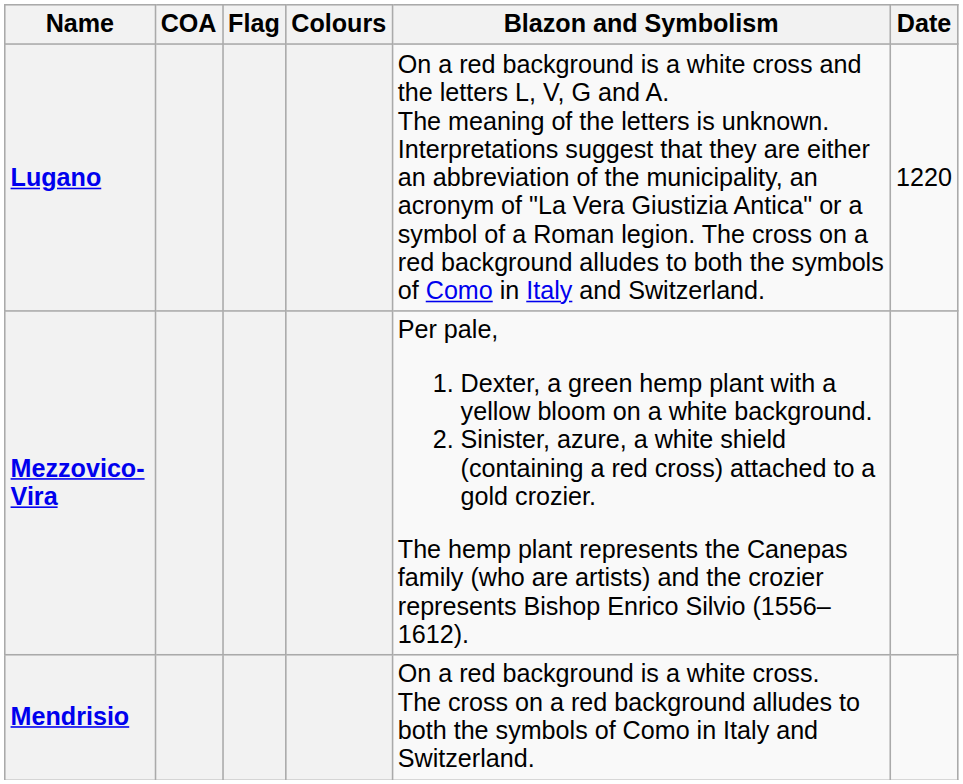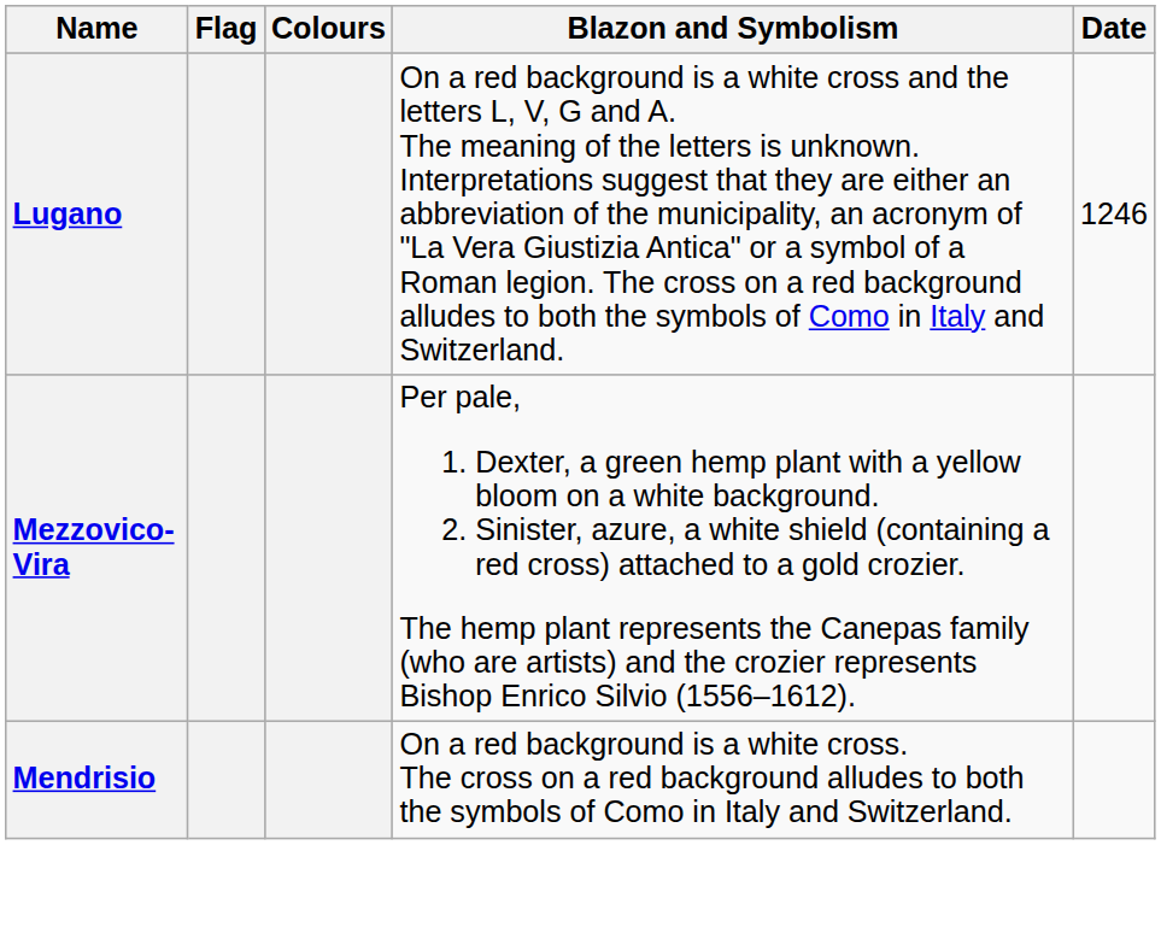- column: COA
Lugano | Date: 1220 -> 1246
